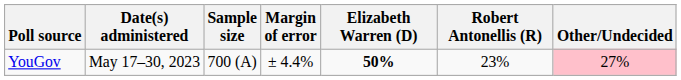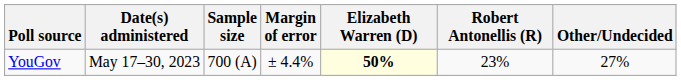YouGov | Elizabeth Warren (D): no background -> lightyellow background
YouGov | Other/Undecided: pink background -> no background
